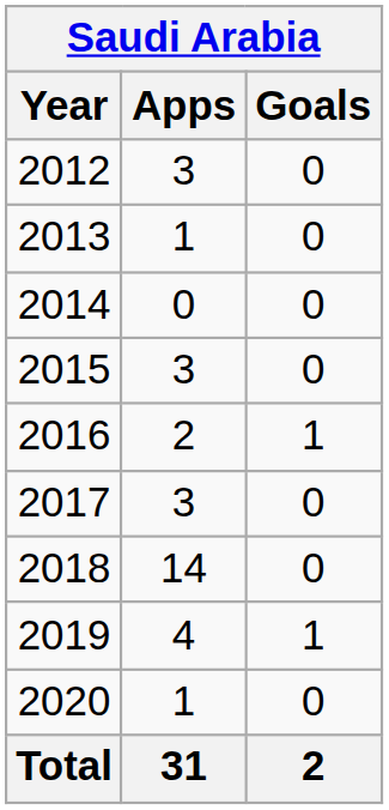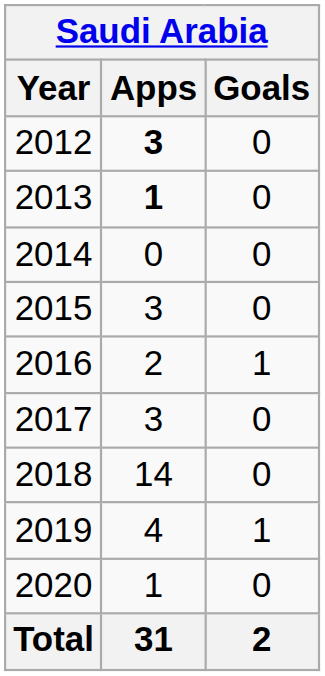2012 | Apps: normal -> bold
2013 | Apps: normal -> bold
